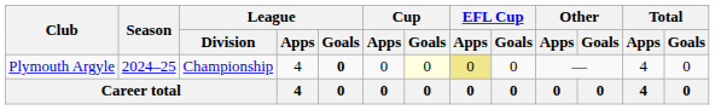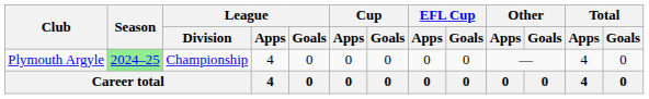Plymouth Argyle | Season: no background -> lightgreen background
Plymouth Argyle | League / Goals: bold -> normal
Plymouth Argyle | Cup / Goals: lightyellow background -> no background
Plymouth Argyle | EFL Cup / Apps: khaki background -> no background
